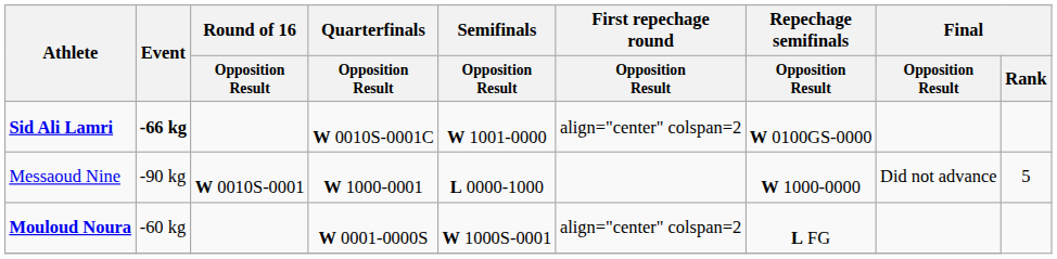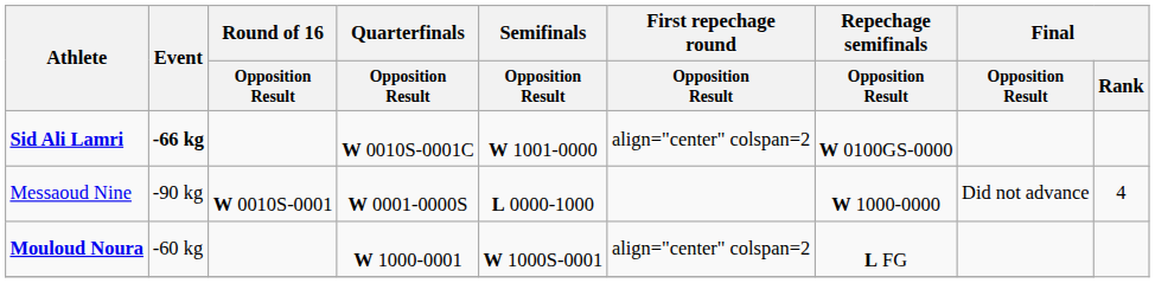Messaoud Nine | Quarterfinals / Opposition Result: W 1000-0001 -> W 0001-0000S
Messaoud Nine | Final / Rank: 5 -> 4
Mouloud Noura | Quarterfinals / Opposition Result: W 0001-0000S -> W 1000-0001
